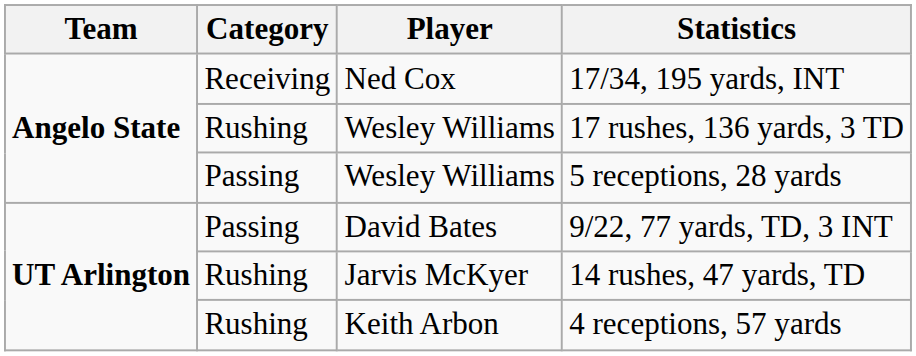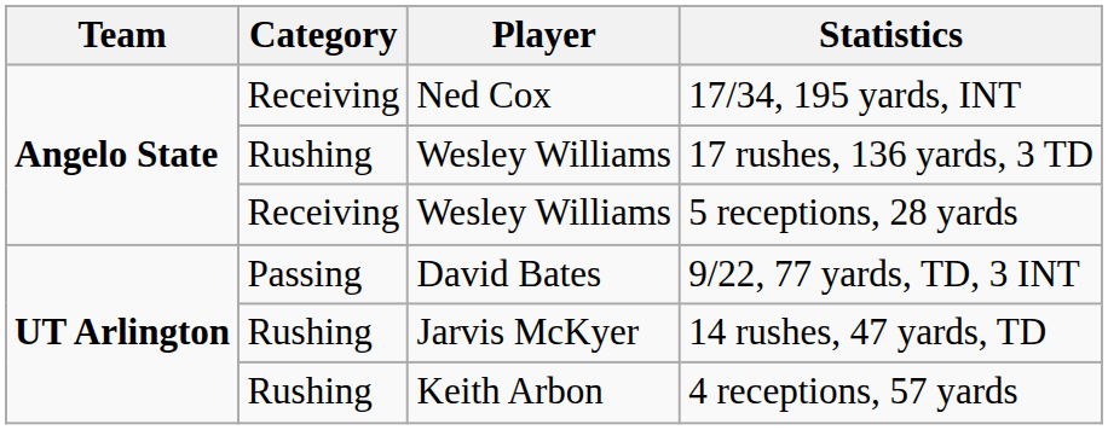5 receptions, 28 yards | Category: Passing -> Receiving
